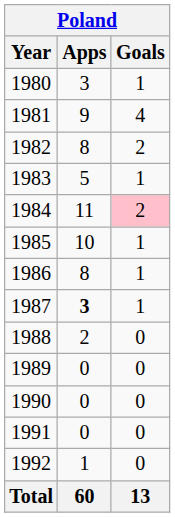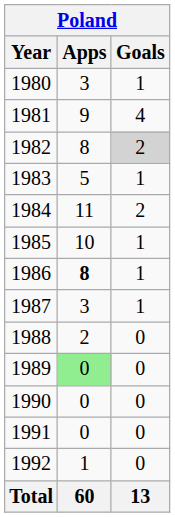1982 | Goals: no background -> lightgrey background
1984 | Goals: pink background -> no background
1986 | Apps: normal -> bold
1987 | Apps: bold -> normal
1989 | Apps: no background -> lightgreen background
